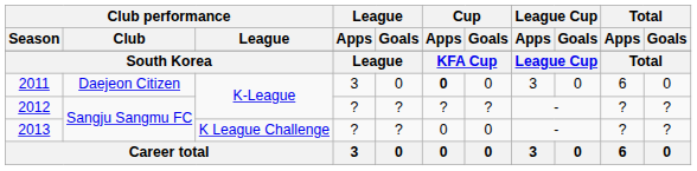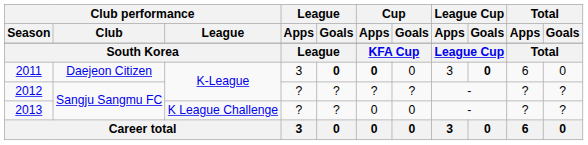2011 | League / Goals: normal -> bold
2011 | League Cup / Goals: normal -> bold
